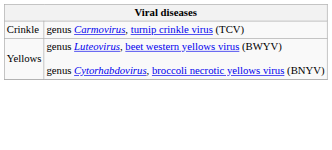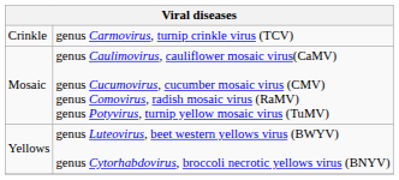+ row: Mosaic | genus Caulimovirus, cauliflower mosaic virus(CaMV) genus Cucumovirus, cucumber mosaic virus (CMV) genus Comovirus, radish mosaic virus (RaMV) genus Potyvirus, turnip yellow mosaic virus (TuMV)
